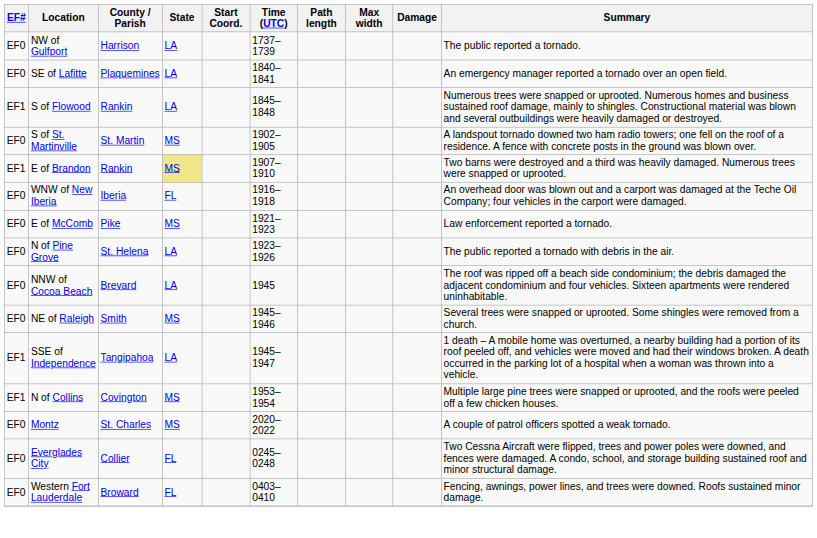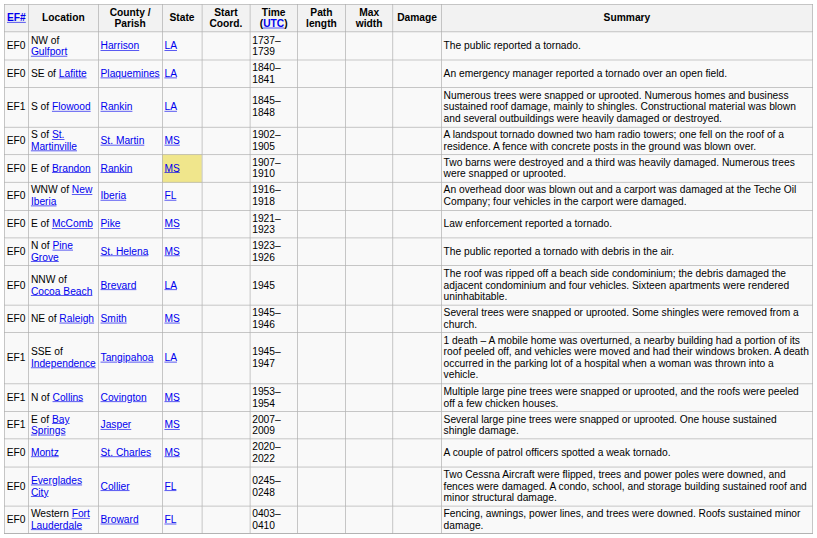E of Brandon | EF#: EF1 -> EF0
N of Pine Grove | State: LA -> MS
+ row: EF1 | E of Bay Springs | Jasper | MS | 2007–2009 | Several large pine trees were snapped or uprooted. One house sustained shingle damage.
